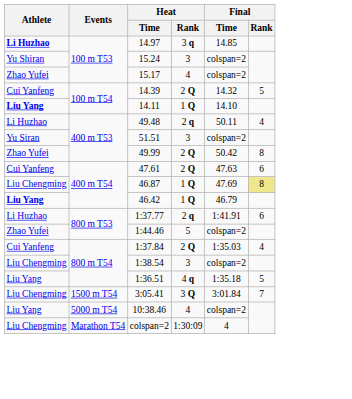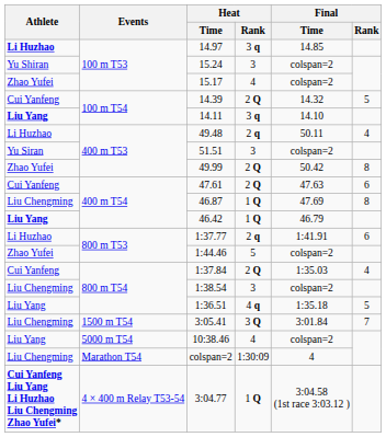14.11 | Heat / Rank: 1 Q -> 3 q
46.87 | Final / Rank: khaki background -> no background
+ row: Cui Yanfeng Liu Yang Li Huzhao Liu Chengming Zhao Yufei* | 4 × 400 m Relay T53-54 | 3:04.77 | 1 Q | 3:04.58 (1st race 3:03.12 )
